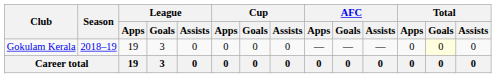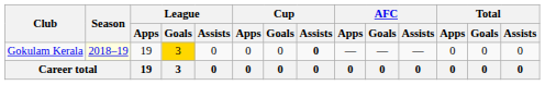Gokulam Kerala | Season: no background -> lightyellow background
Gokulam Kerala | League / Goals: no background -> gold background
Gokulam Kerala | Cup / Assists: normal -> bold
Gokulam Kerala | Total / Goals: lightyellow background -> no background
